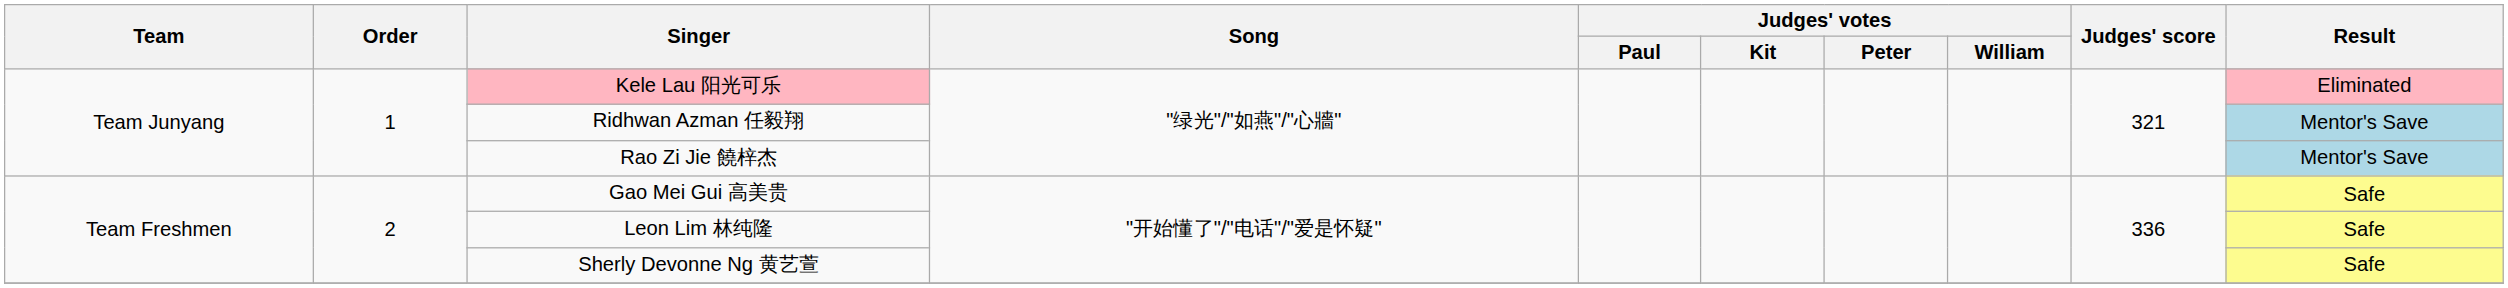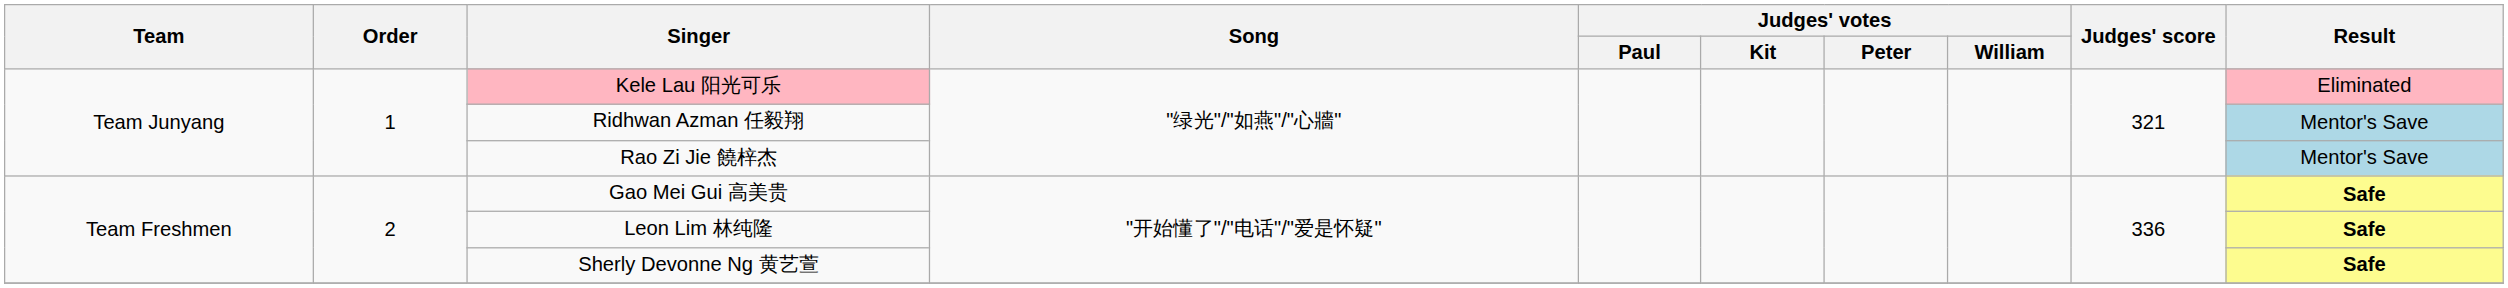Gao Mei Gui 高美贵 | Result: normal -> bold
Leon Lim 林纯隆 | Result: normal -> bold
Sherly Devonne Ng 黄艺萱 | Result: normal -> bold
